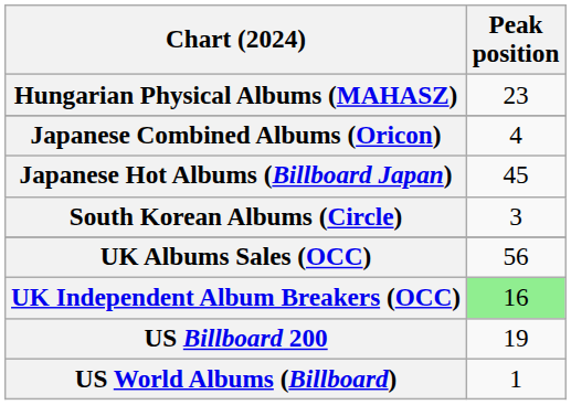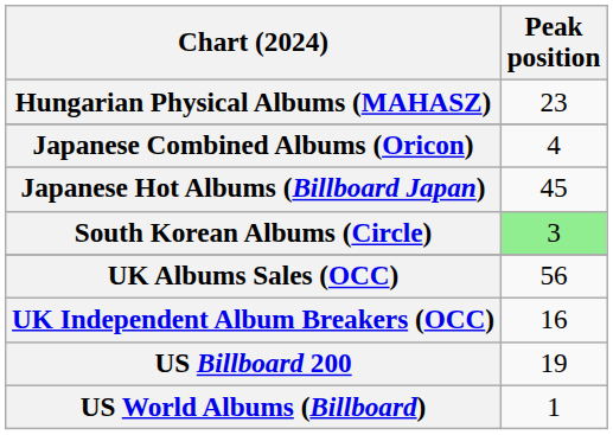South Korean Albums (Circle) | Peak position: no background -> lightgreen background
UK Independent Album Breakers (OCC) | Peak position: lightgreen background -> no background
